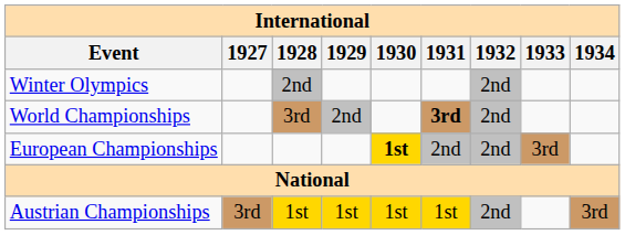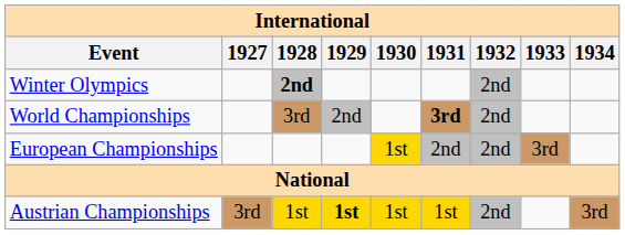Winter Olympics | 1928: normal -> bold
European Championships | 1930: bold -> normal
Austrian Championships | 1929: normal -> bold
